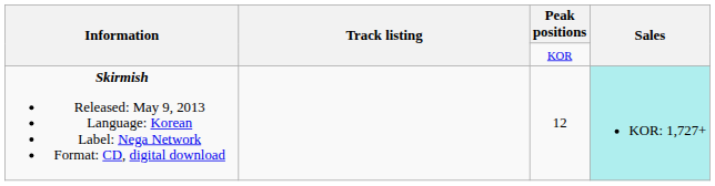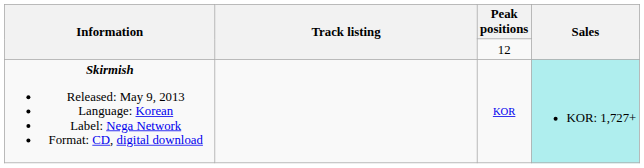row 2 | Peak positions: KOR -> 12
row 3 | Peak positions: 12 -> KOR
